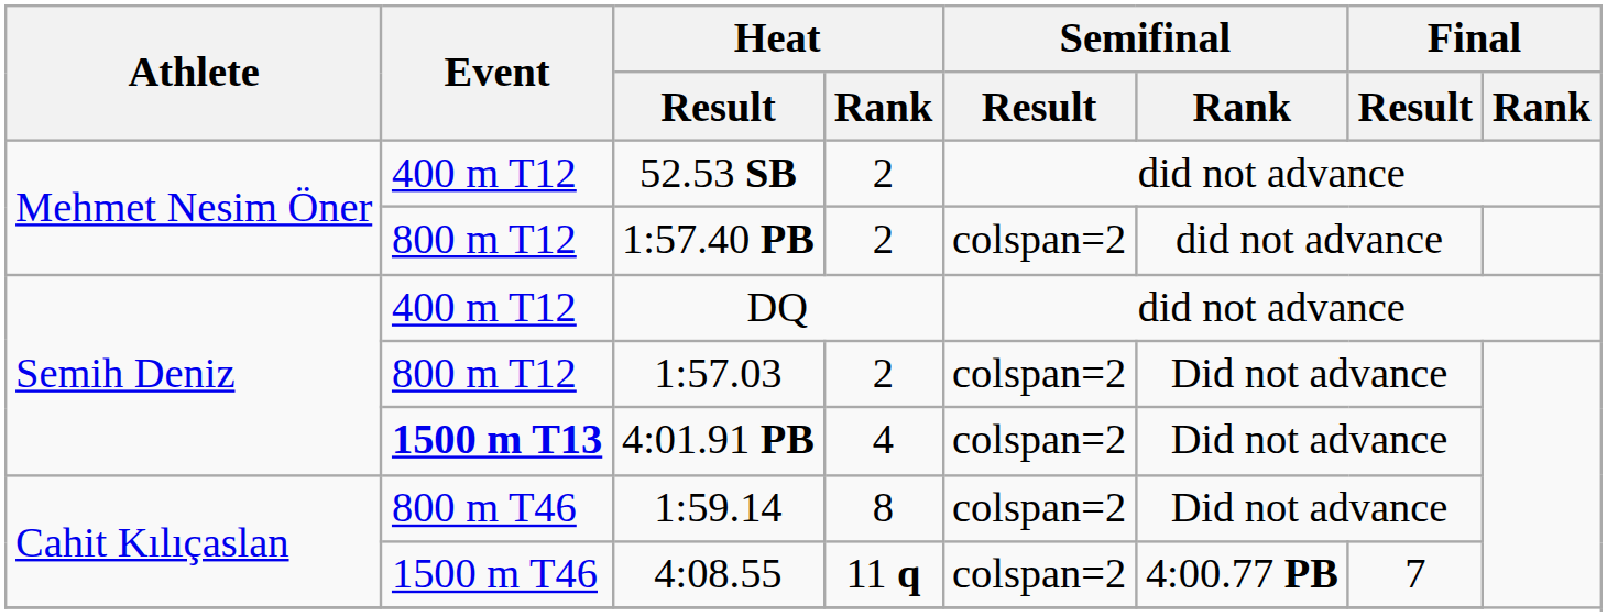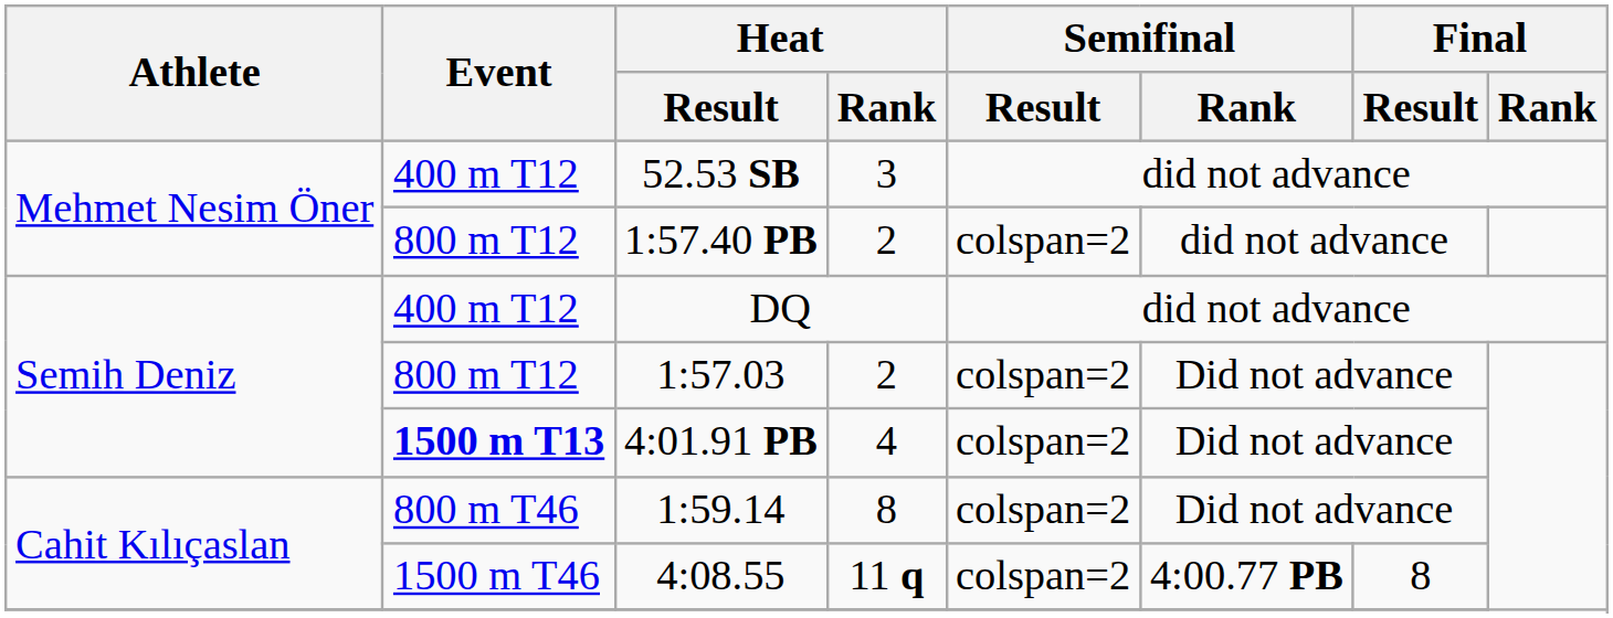52.53 SB | Heat / Rank: 2 -> 3
4:08.55 | Final / Result: 7 -> 8
